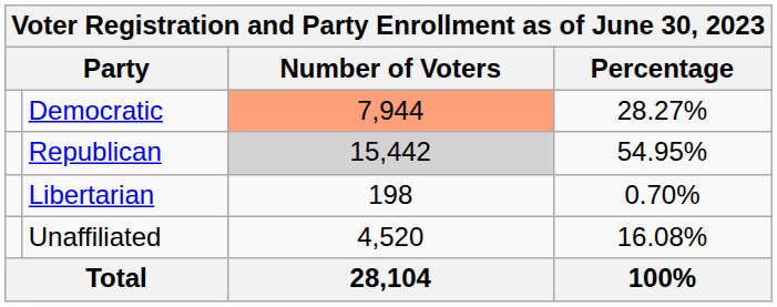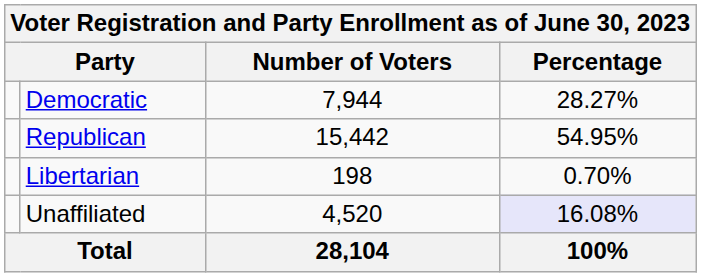Democratic | Number of Voters: lightsalmon background -> no background
Republican | Number of Voters: lightgrey background -> no background
Unaffiliated | Percentage: no background -> lavender background
